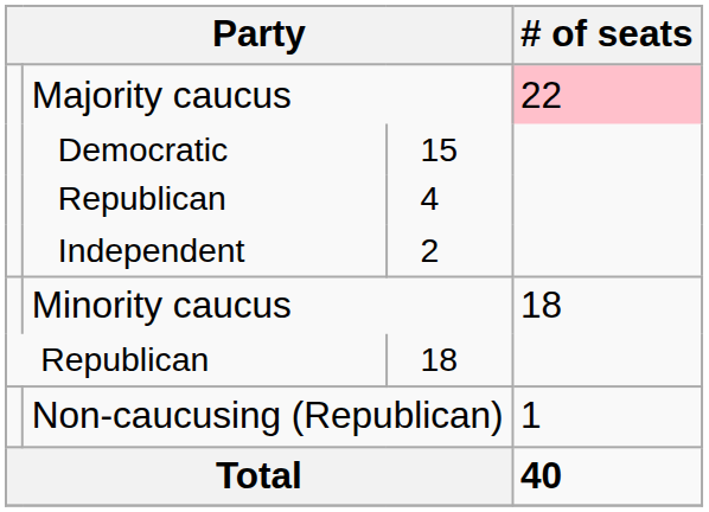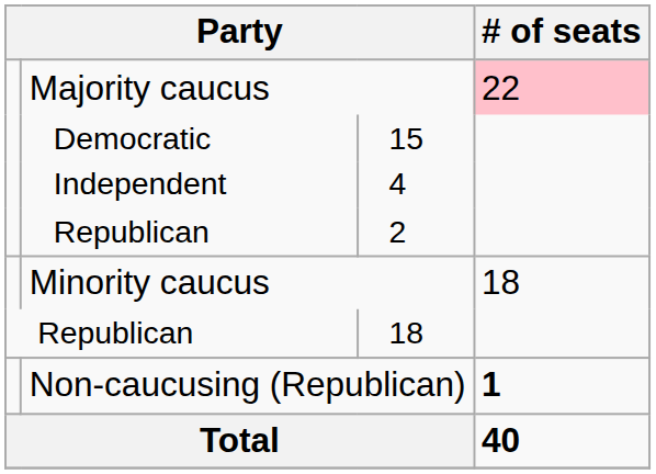4 | column 2: Republican -> Independent
2 | column 2: Independent -> Republican
Non-caucusing (Republican) | # of seats: normal -> bold
